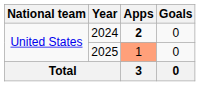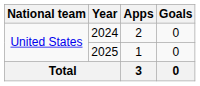2024 | Apps: bold -> normal
2025 | Apps: lightsalmon background -> no background
